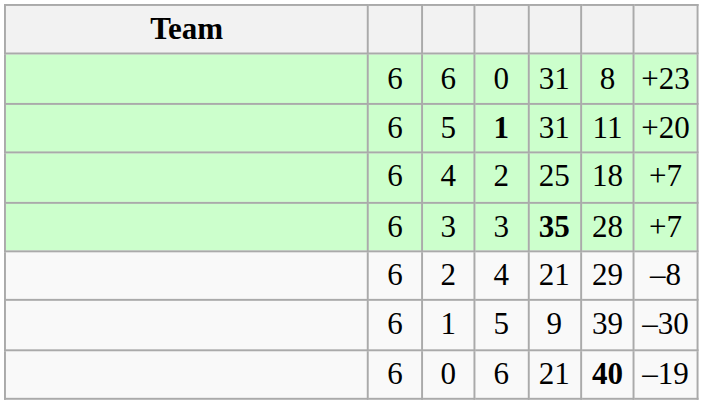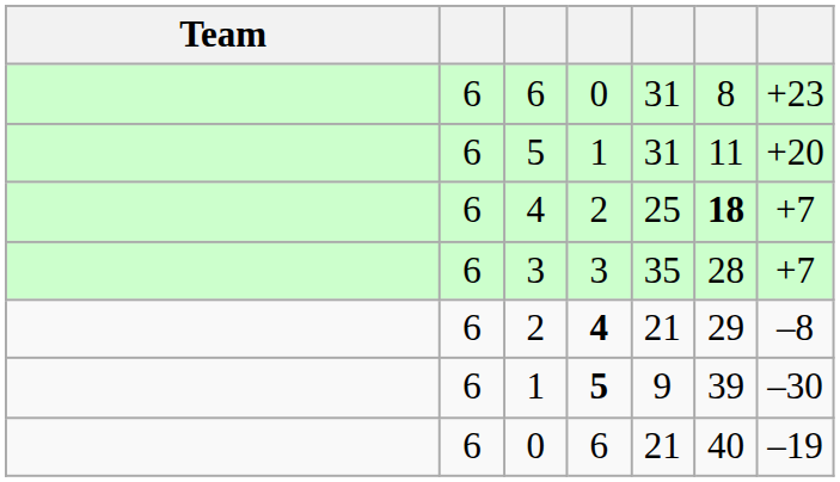row 3 | column 4: bold -> normal
row 4 | column 6: normal -> bold
row 5 | column 5: bold -> normal
row 6 | column 4: normal -> bold
row 7 | column 4: normal -> bold
row 8 | column 6: bold -> normal
